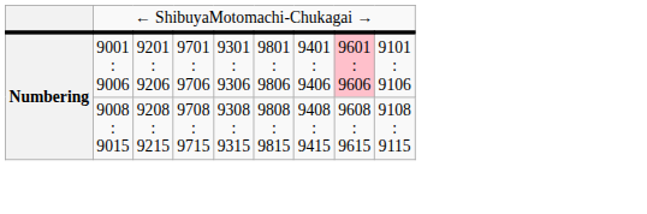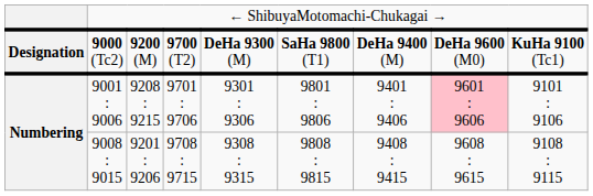+ row: Designation | 9000 (Tc2) | 9200 (M) | 9700 (T2) | DeHa 9300 (M) | SaHa 9800 (T1) | DeHa 9400 (M) | DeHa 9600 (M0) | KuHa 9100 (Tc1)
9001 : 9006 | column 3: 9201 : 9206 -> 9208 : 9215
9008 : 9015 | column 3: 9208 : 9215 -> 9201 : 9206
